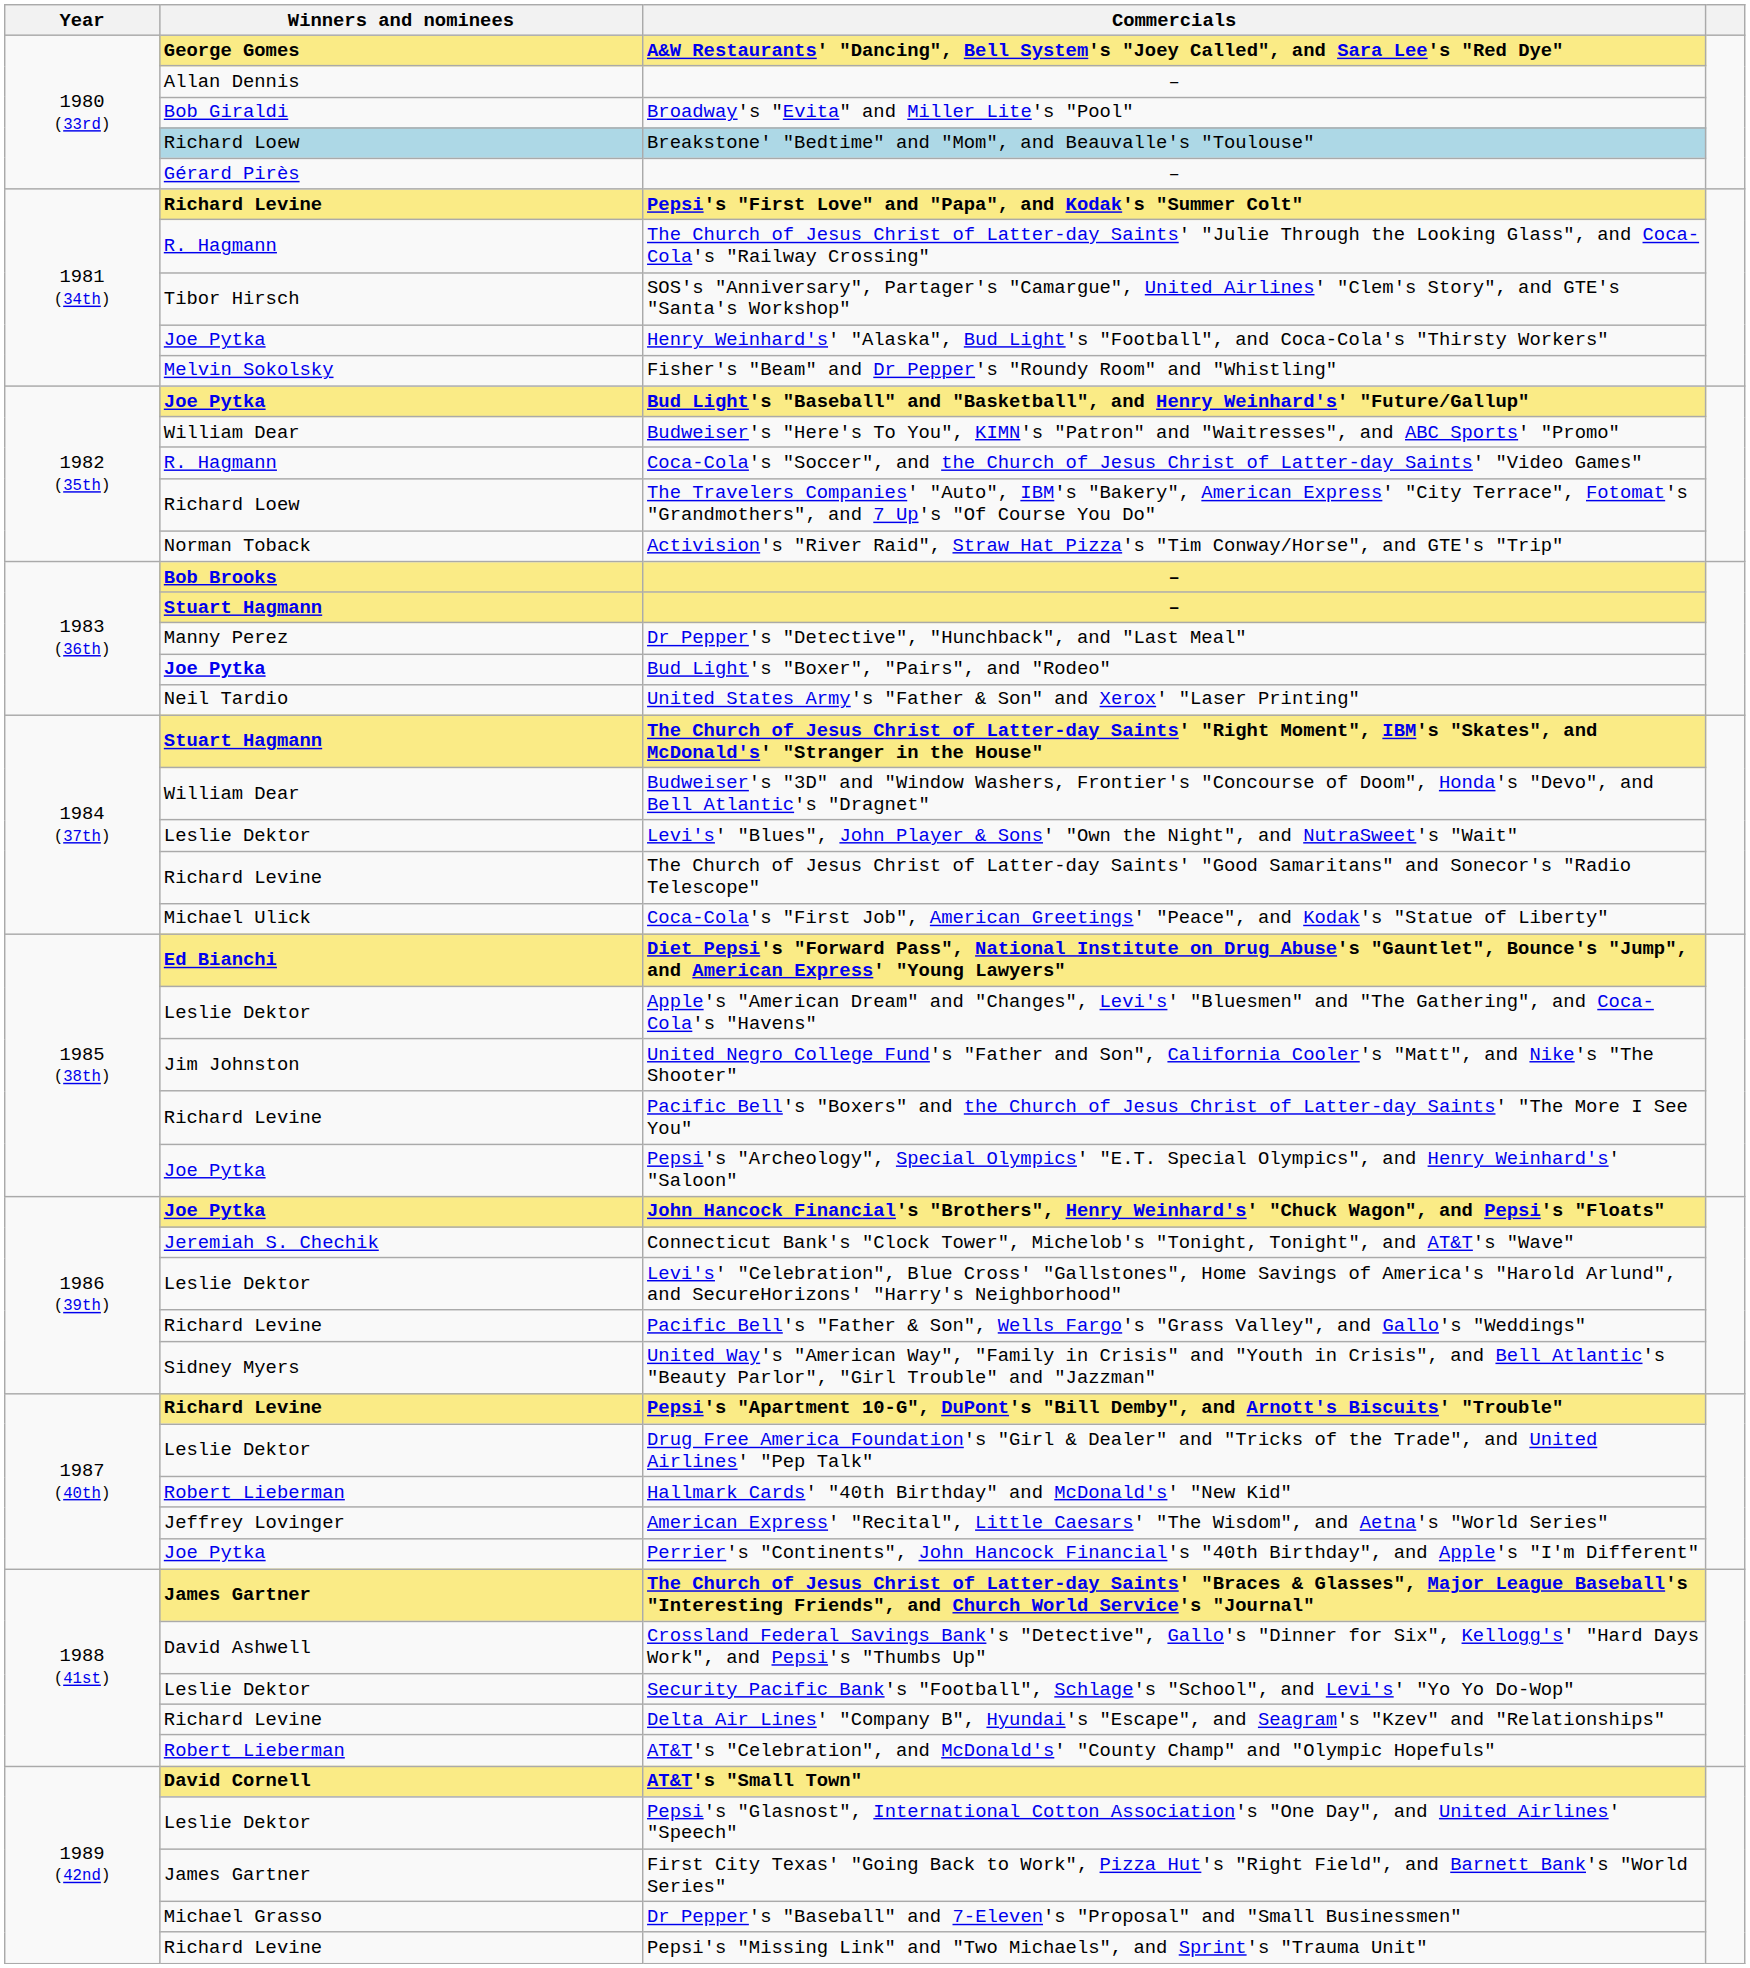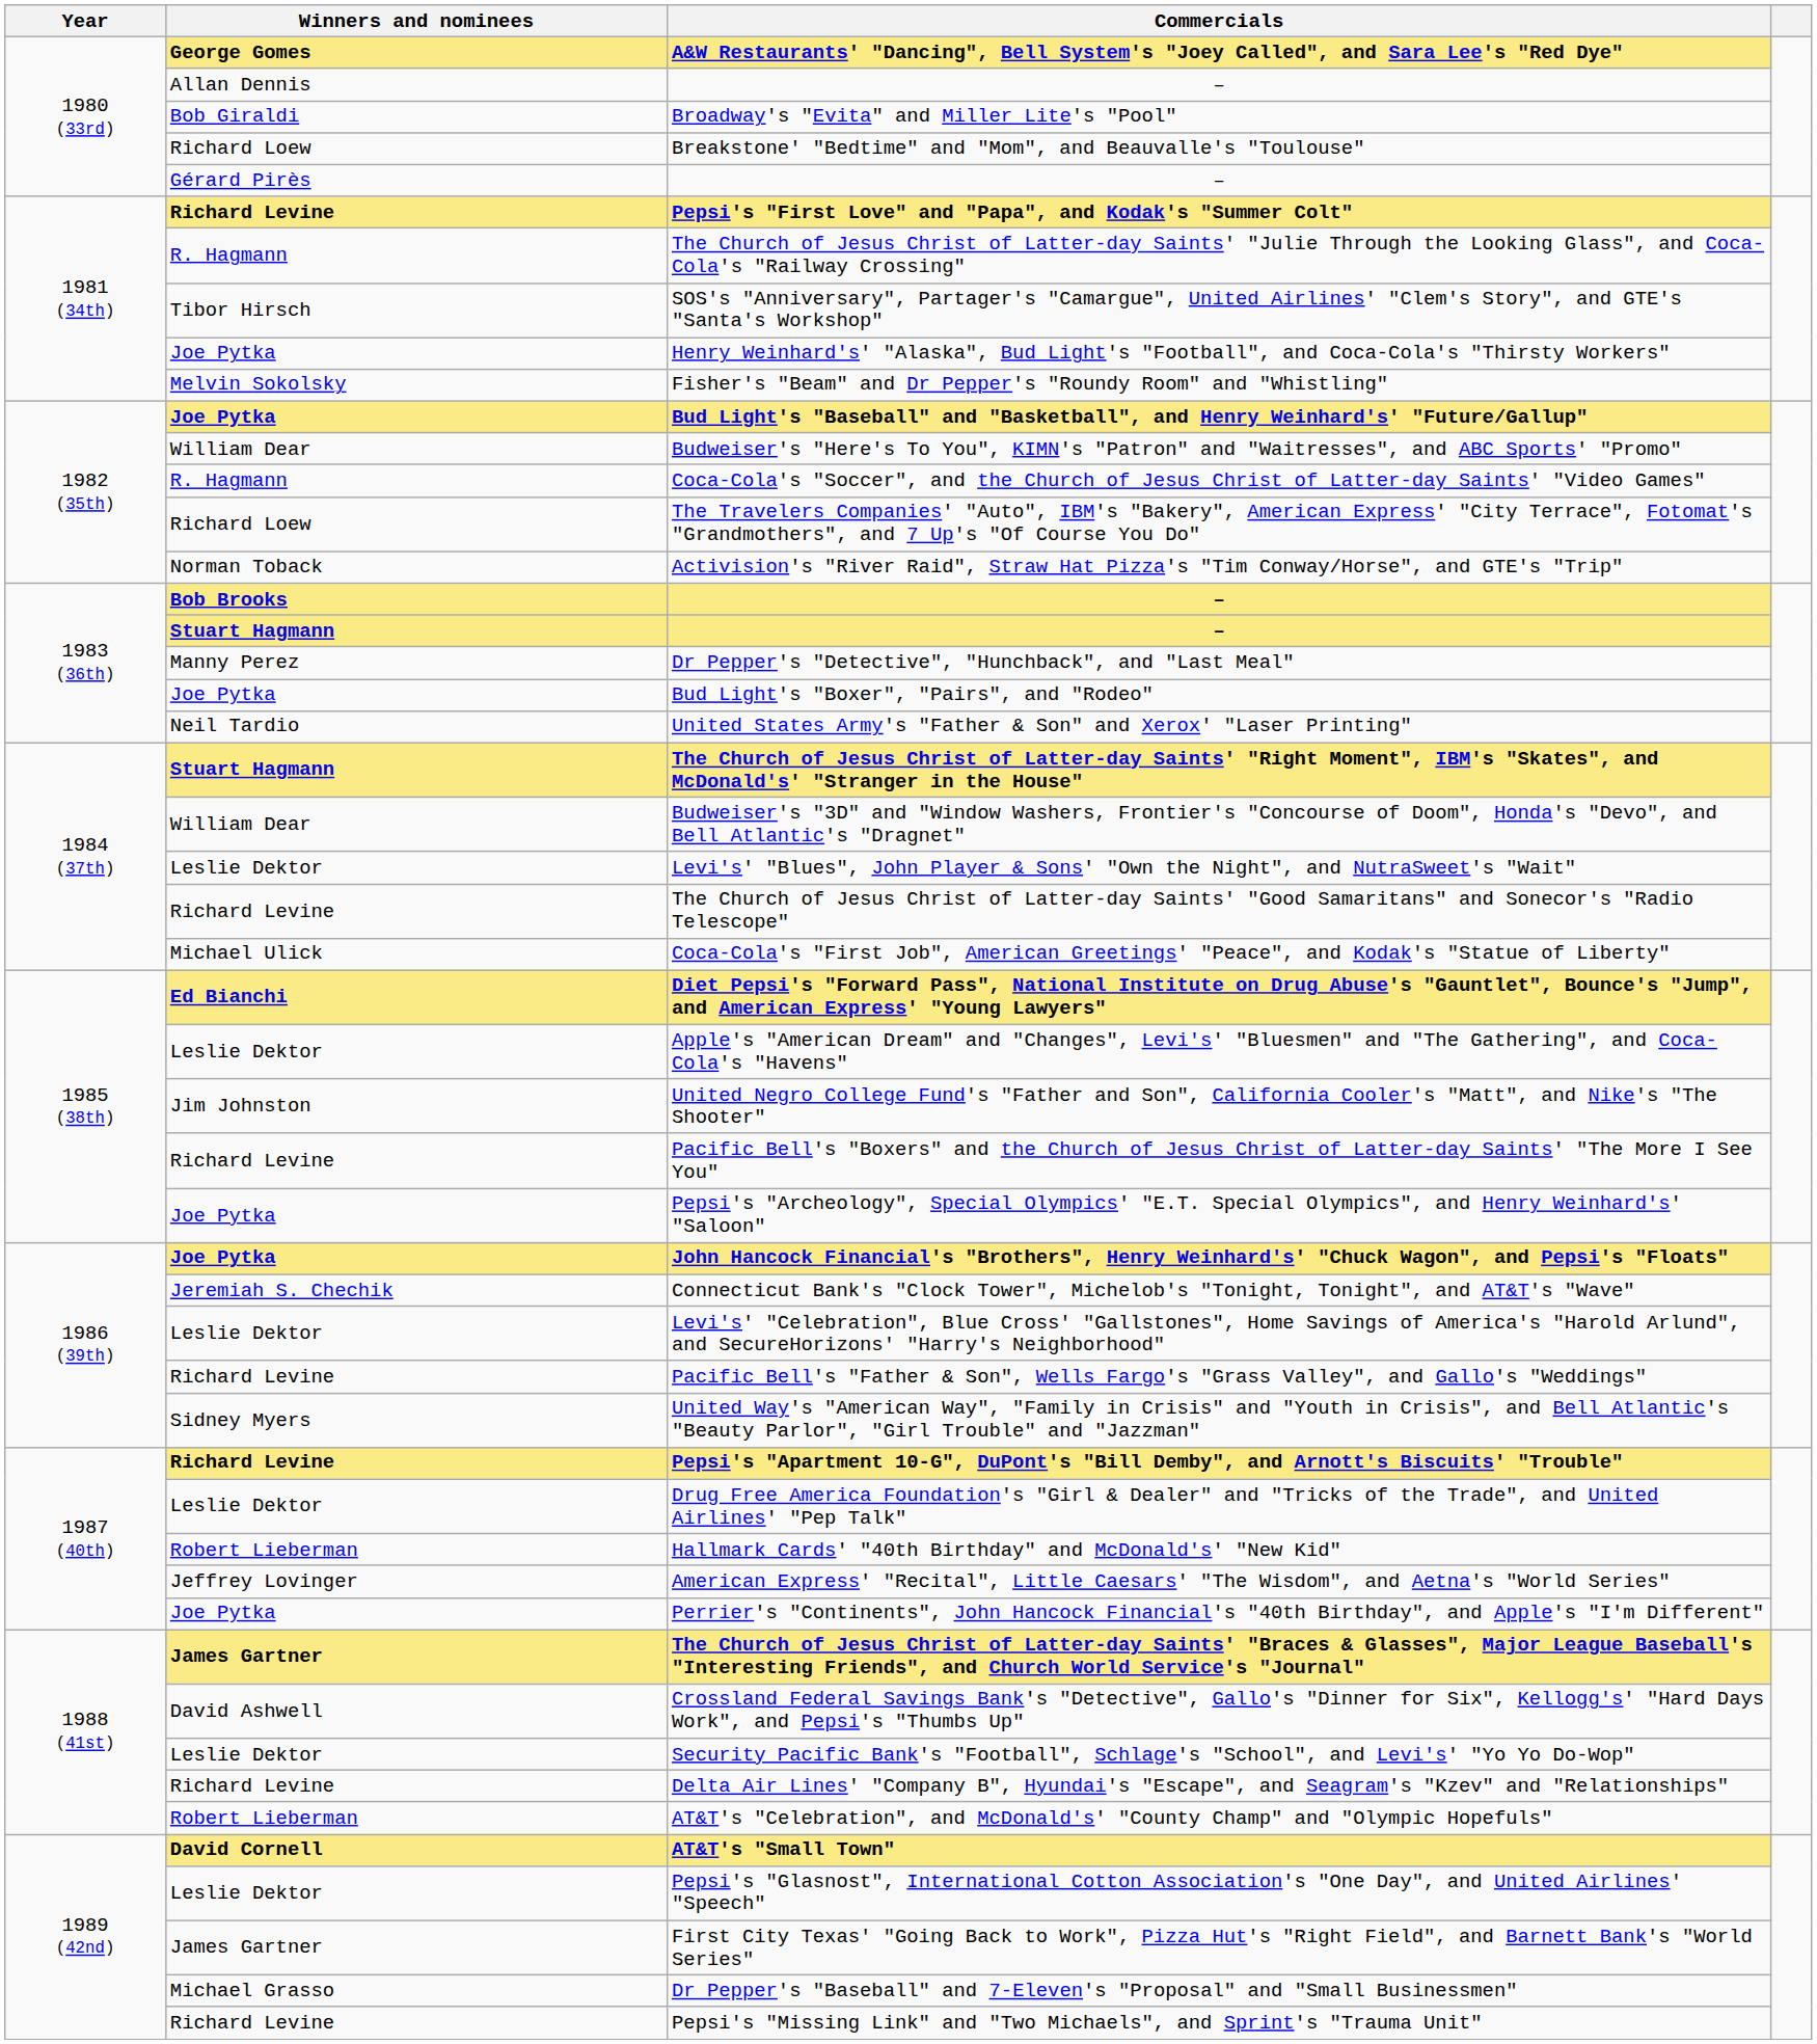Breakstone' "Bedtime" and "Mom", and Beauvalle's "Toulouse" | Winners and nominees: lightblue background -> no background
Breakstone' "Bedtime" and "Mom", and Beauvalle's "Toulouse" | Commercials: lightblue background -> no background
Bud Light's "Boxer", "Pairs", and "Rodeo" | Winners and nominees: bold -> normal
